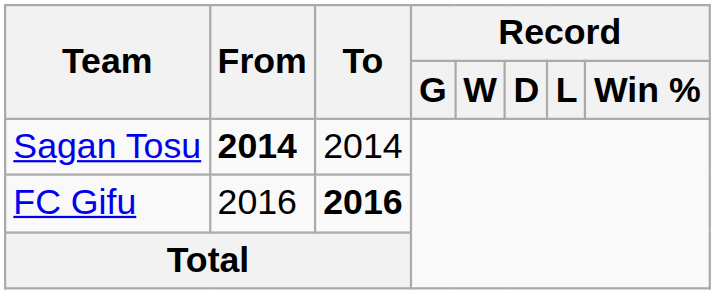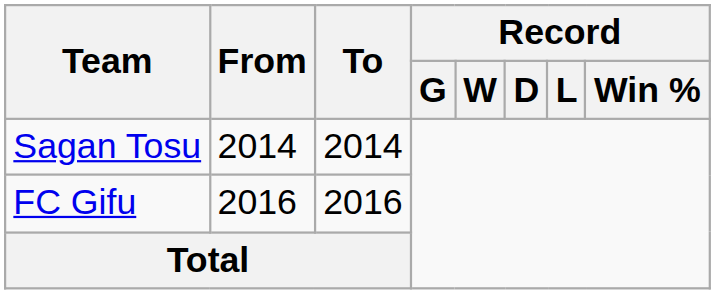Sagan Tosu | From: bold -> normal
FC Gifu | To: bold -> normal
